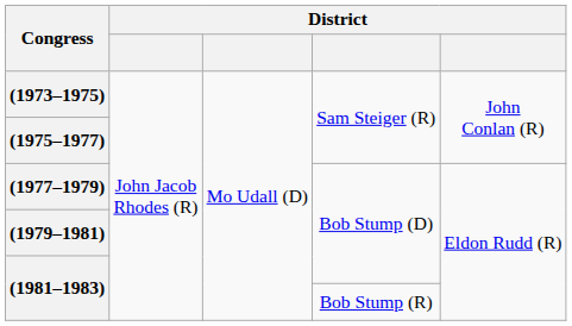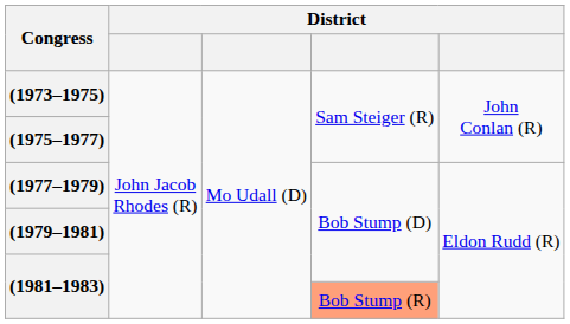(1981–1983) / Bob Stump (R) | column 4: no background -> lightsalmon background
